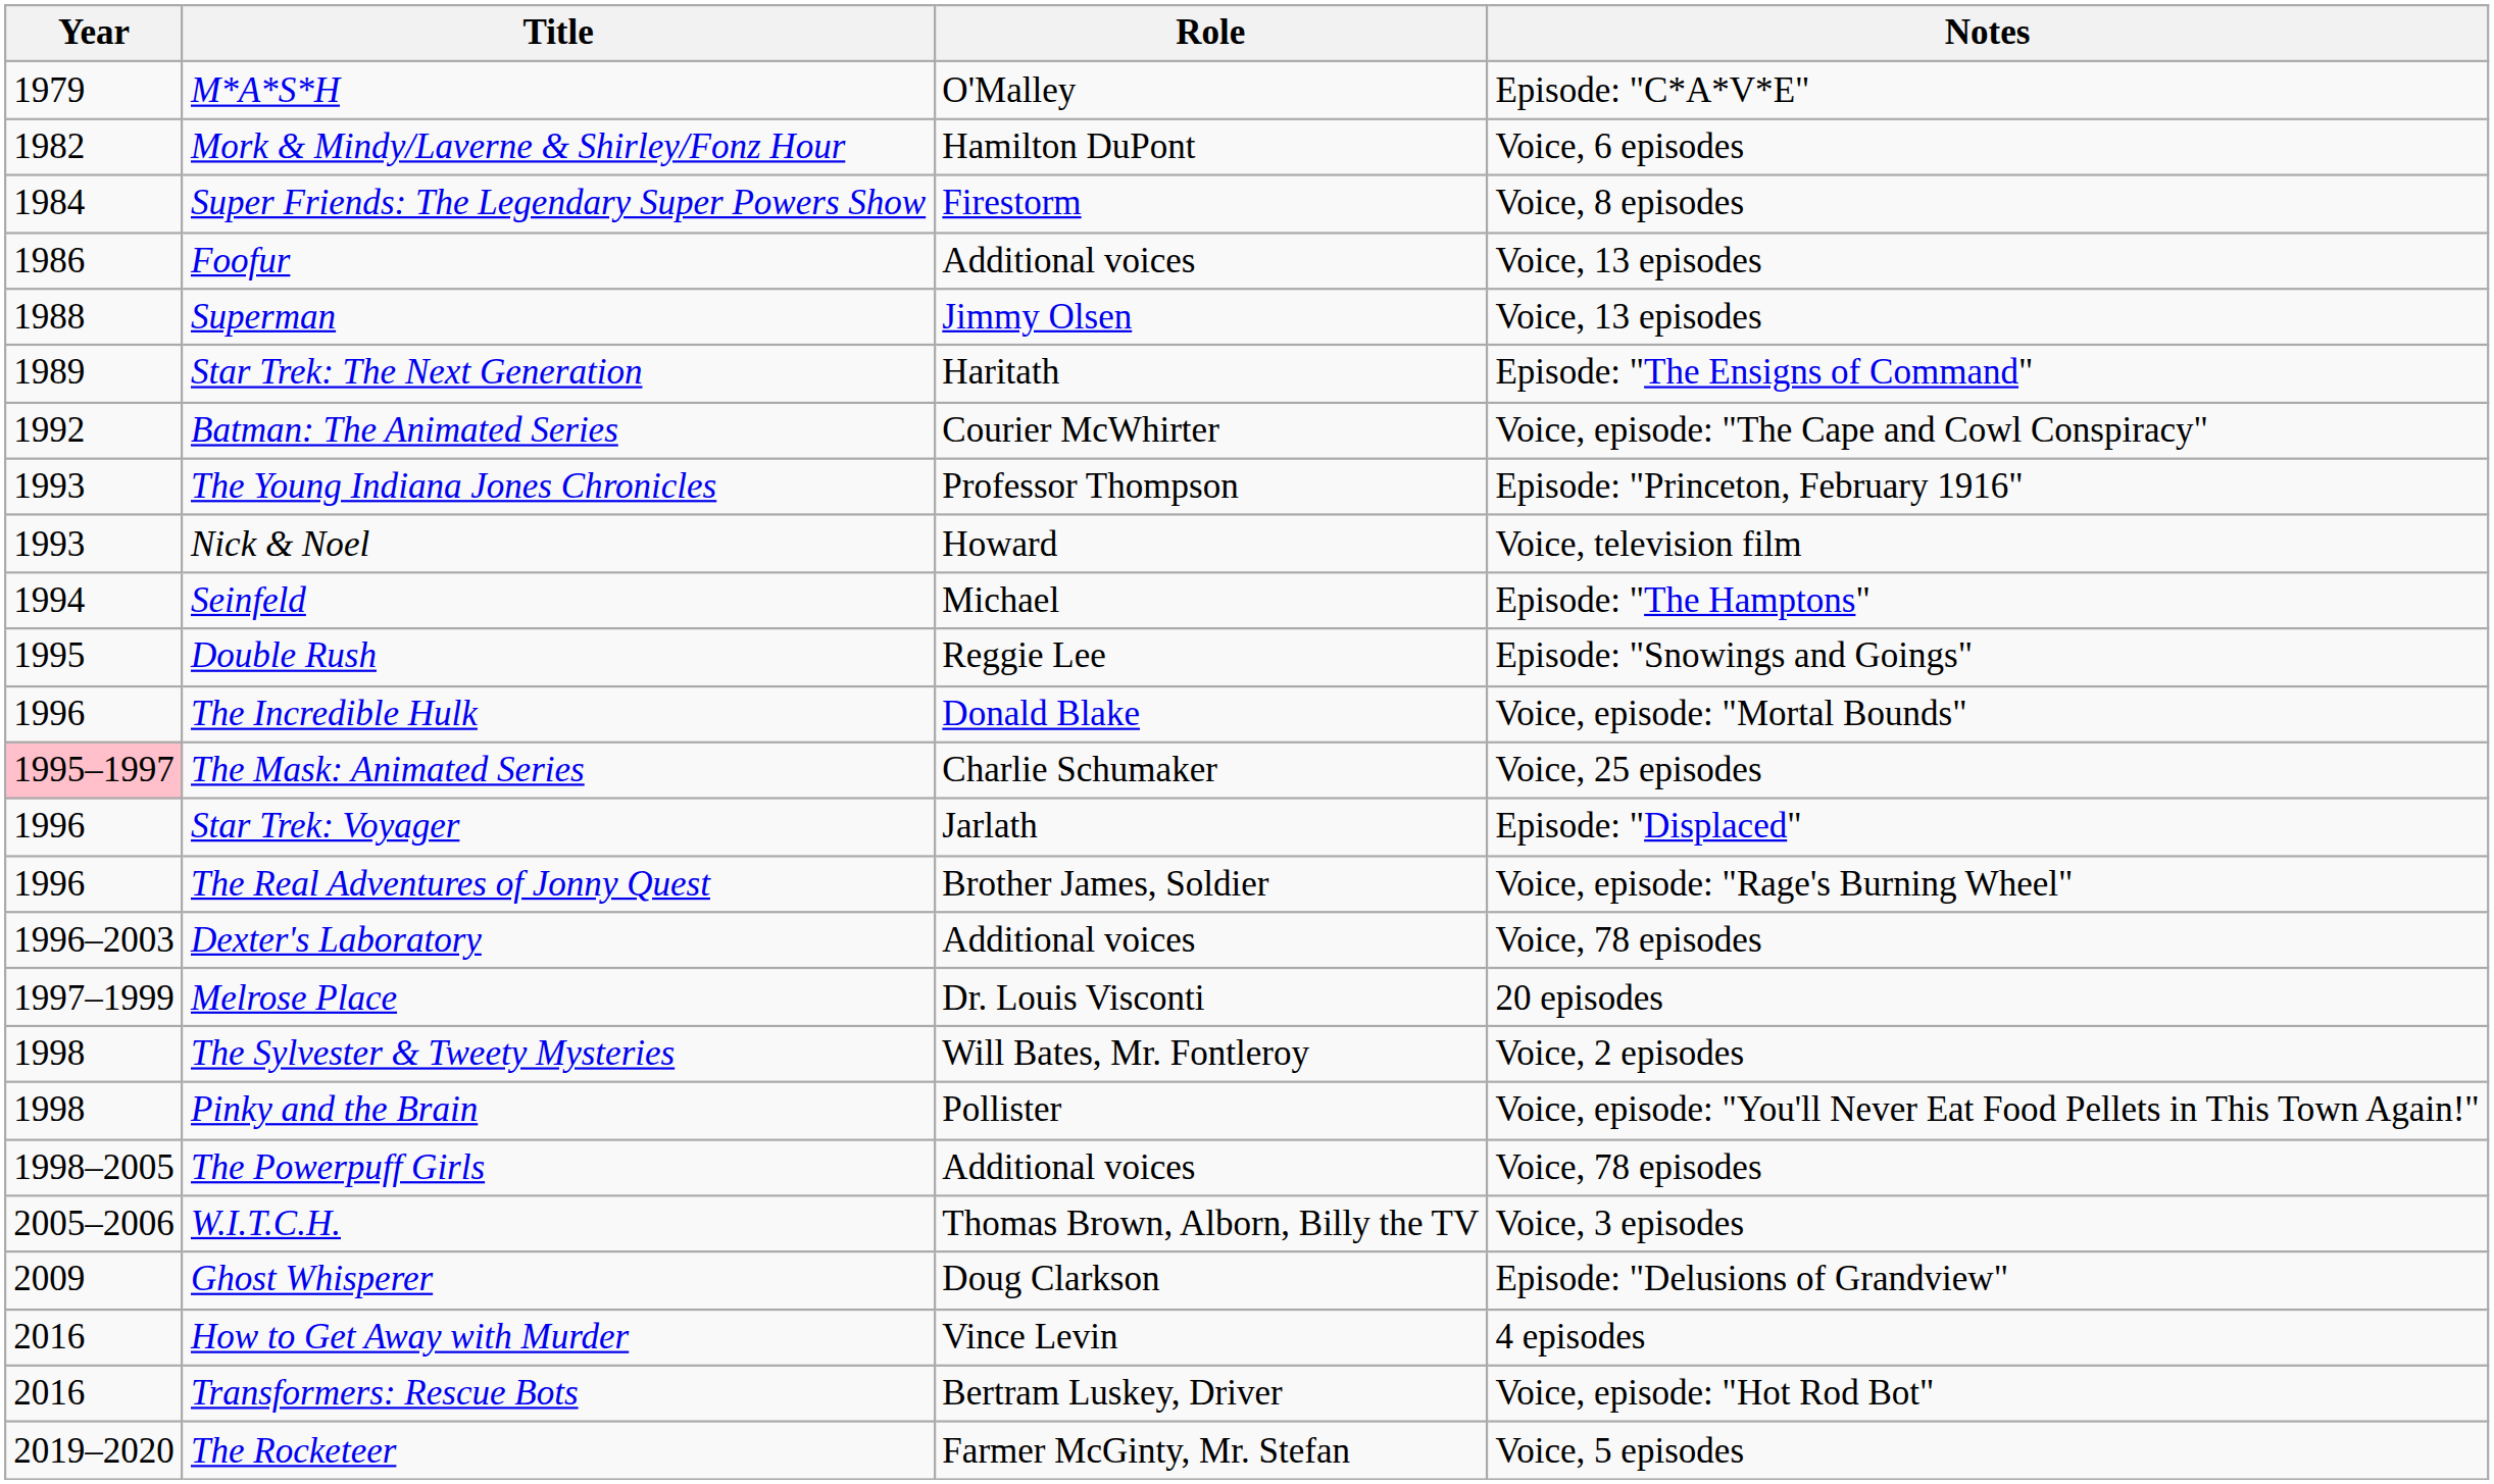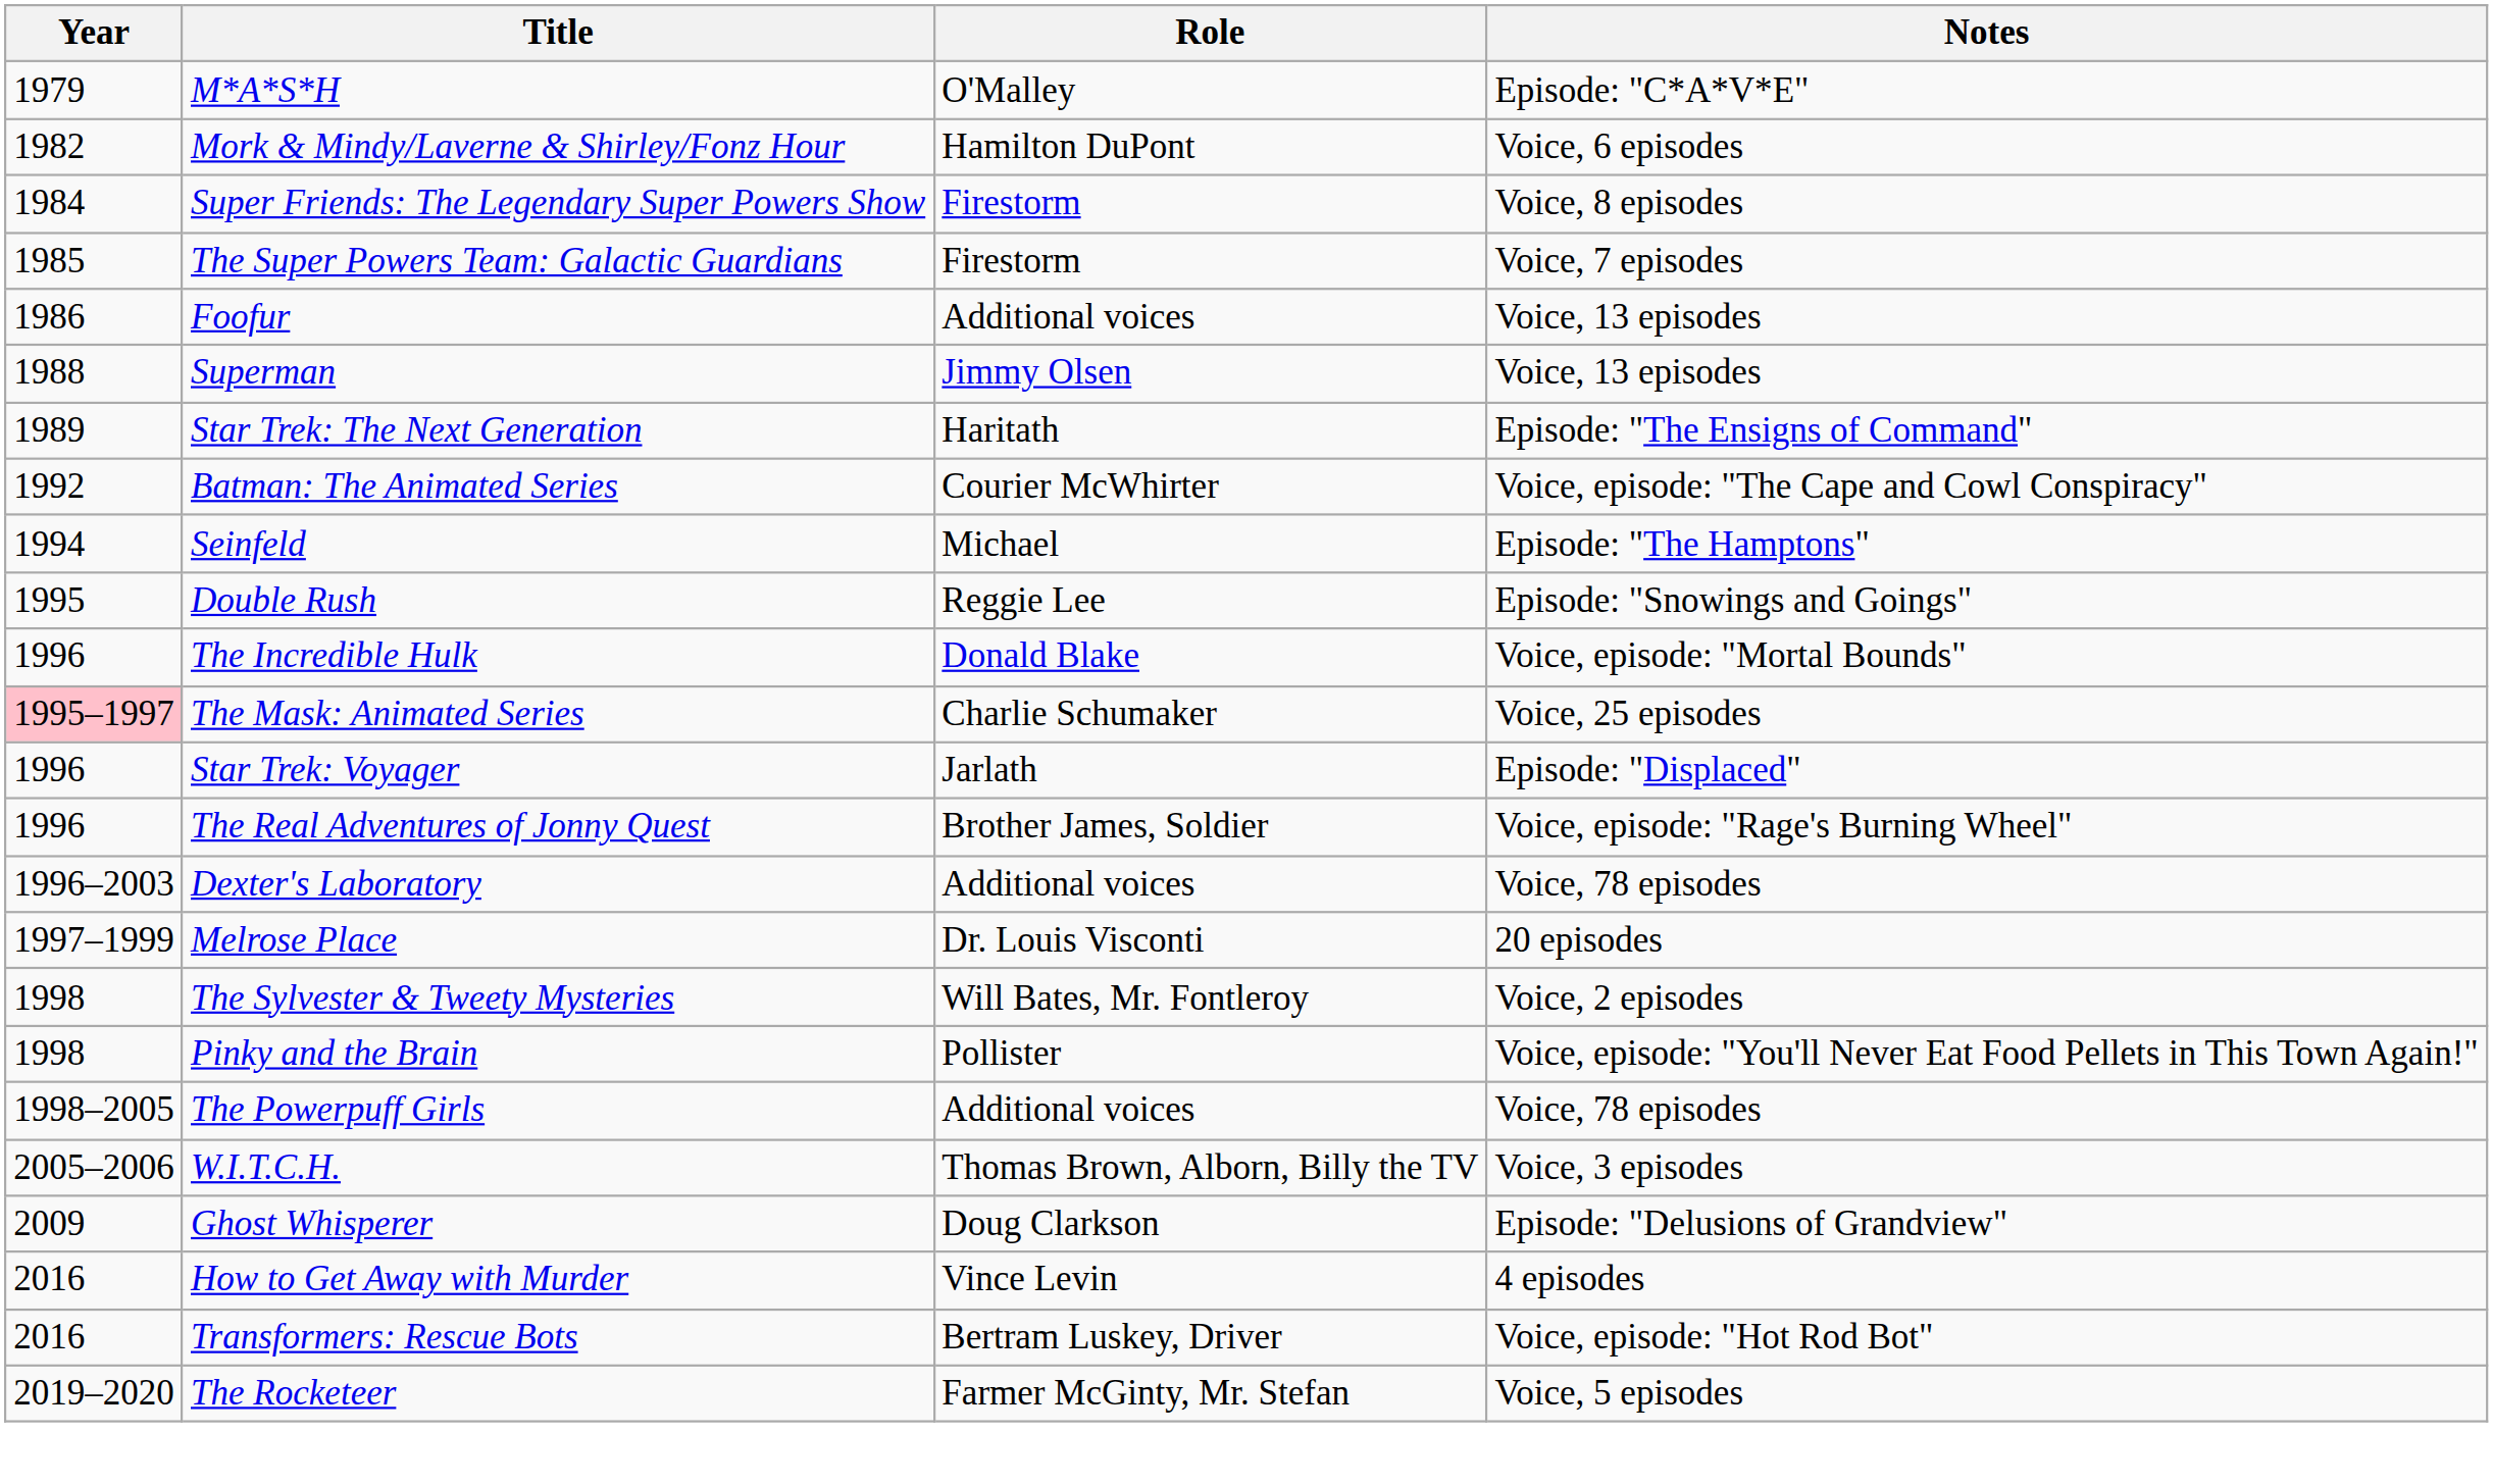+ row: 1985 | The Super Powers Team: Galactic Guardians | Firestorm | Voice, 7 episodes
- row: 1993 | The Young Indiana Jones Chronicles | Professor Thompson | Episode: "Princeton, February 1916"
- row: 1993 | Nick & Noel | Howard | Voice, television film
